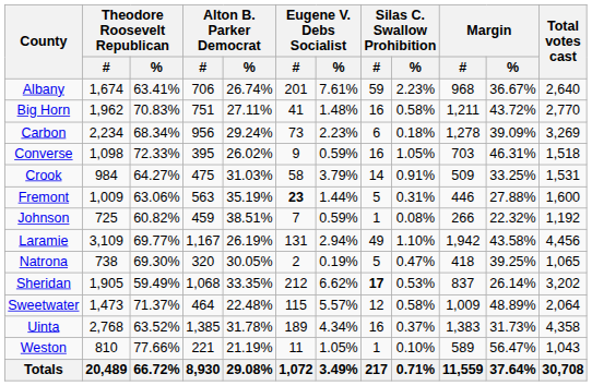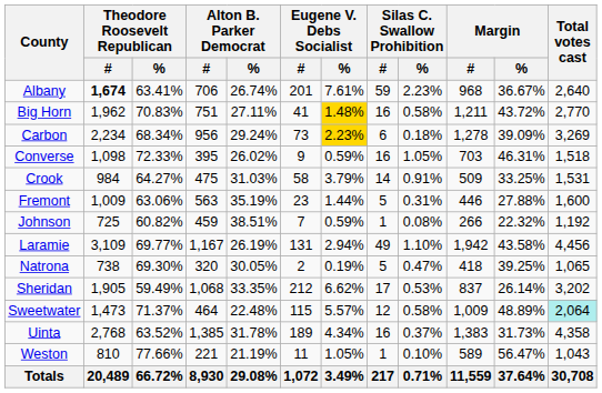Albany | Theodore Roosevelt Republican / #: normal -> bold
Big Horn | Eugene V. Debs Socialist / %: no background -> gold background
Carbon | Eugene V. Debs Socialist / %: no background -> gold background
Fremont | Eugene V. Debs Socialist / #: bold -> normal
Sheridan | Silas C. Swallow Prohibition / #: bold -> normal
Sweetwater | Total votes cast: no background -> paleturquoise background
